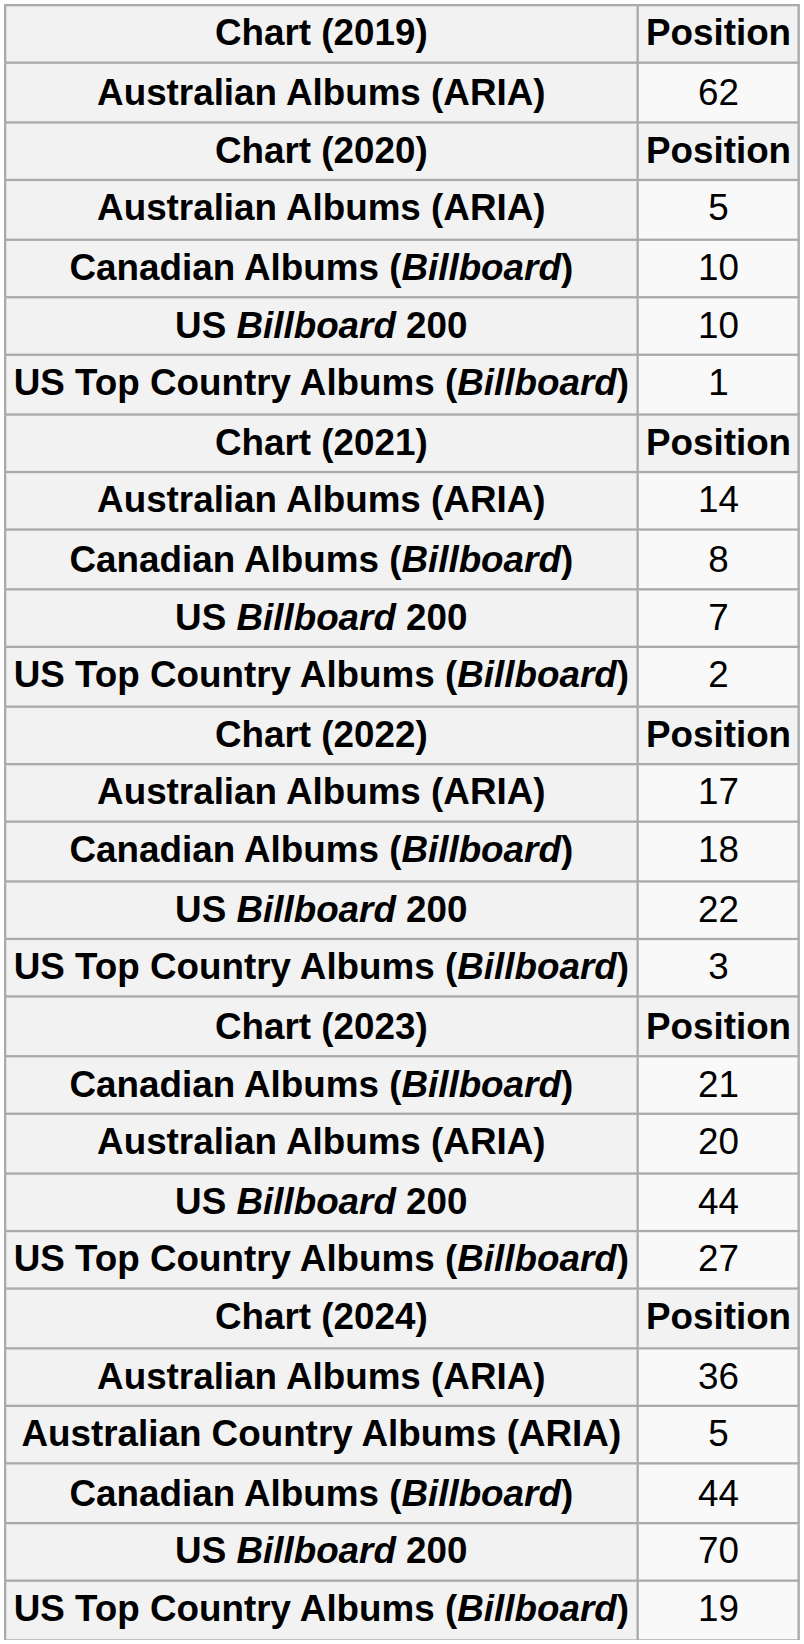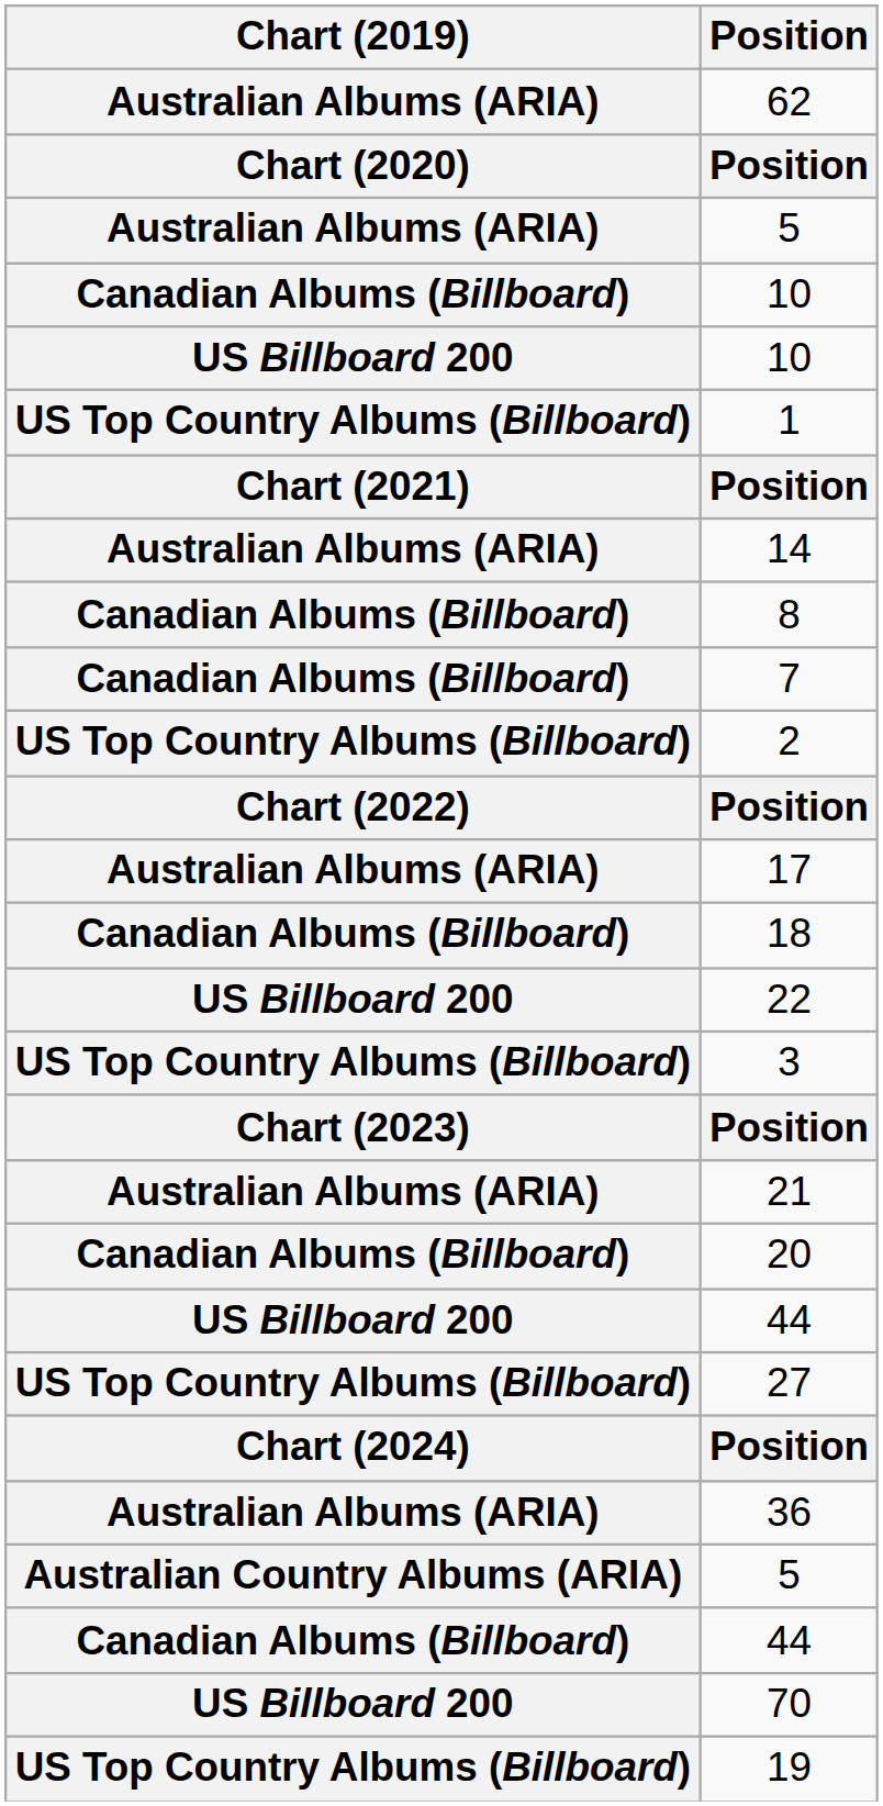row 11 | Chart (2019): US Billboard 200 -> Canadian Albums (Billboard)
row 19 | Chart (2019): Canadian Albums (Billboard) -> Australian Albums (ARIA)
row 20 | Chart (2019): Australian Albums (ARIA) -> Canadian Albums (Billboard)
